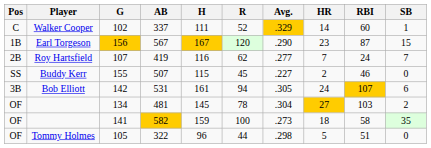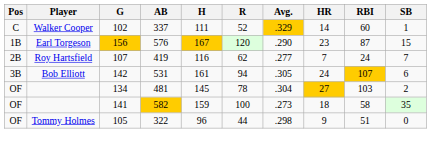156 | AB: 567 -> 576
- row: SS | Buddy Kerr | 155 | 507 | 115 | 45 | .227 | 2 | 46 | 0
105 | HR: 5 -> 9
